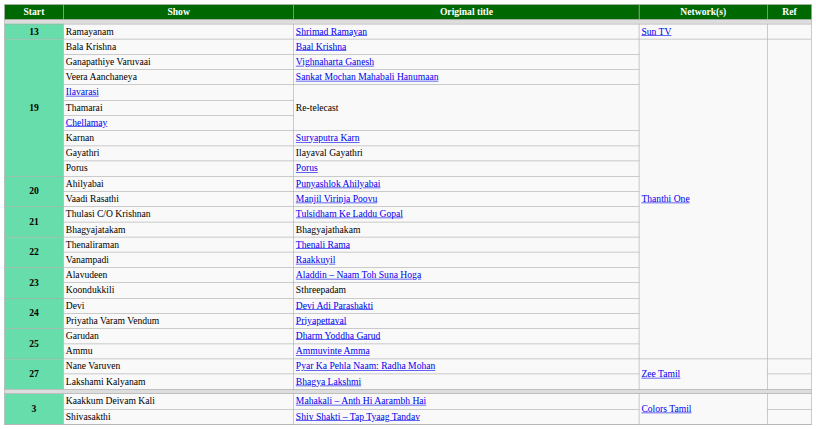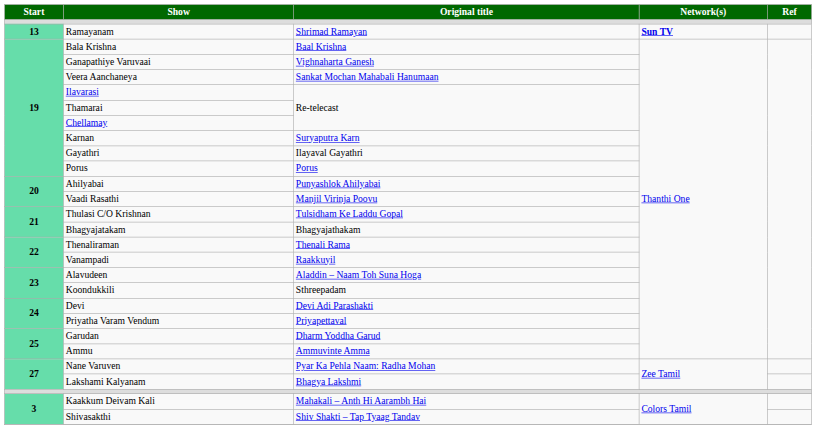Ramayanam | Network(s): normal -> bold
